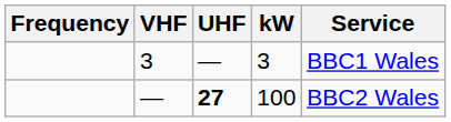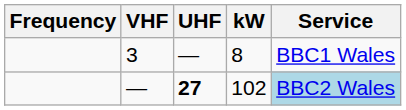row 2 | kW: 3 -> 8
row 3 | kW: 100 -> 102
row 3 | Service: no background -> lightblue background
